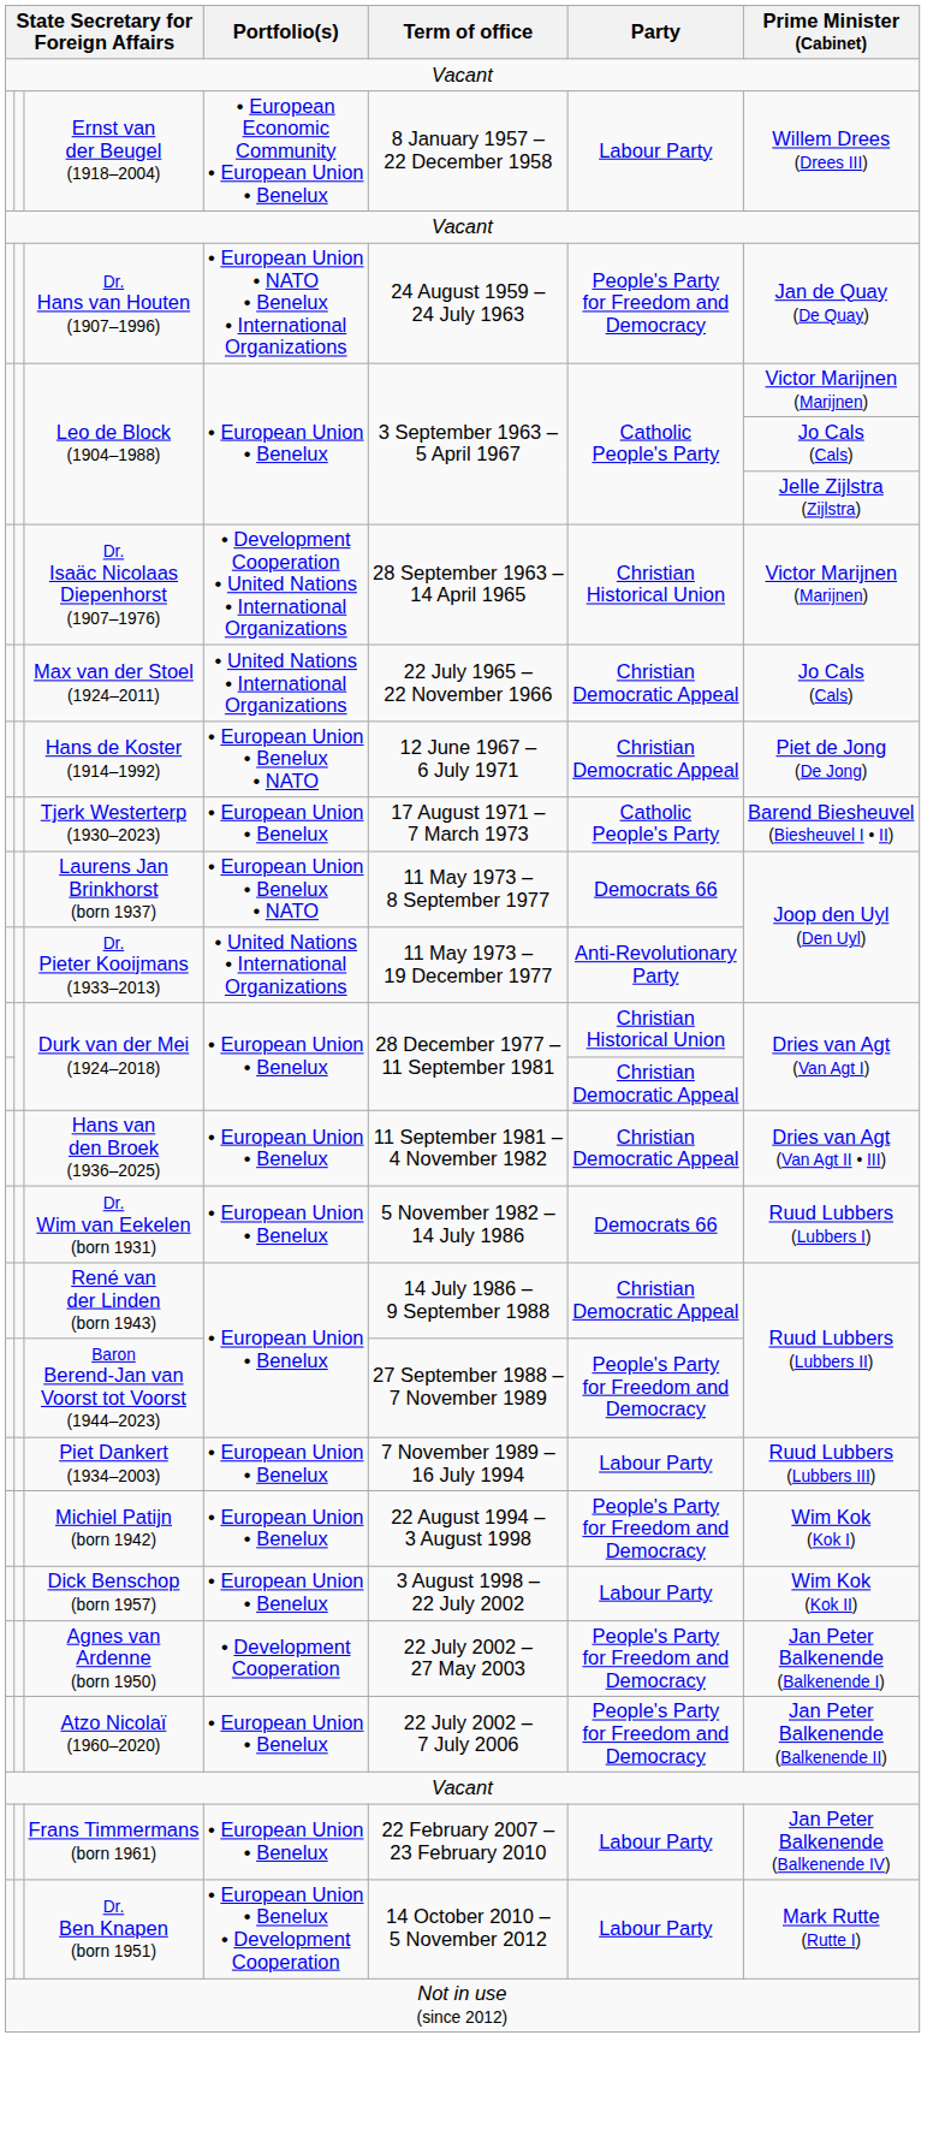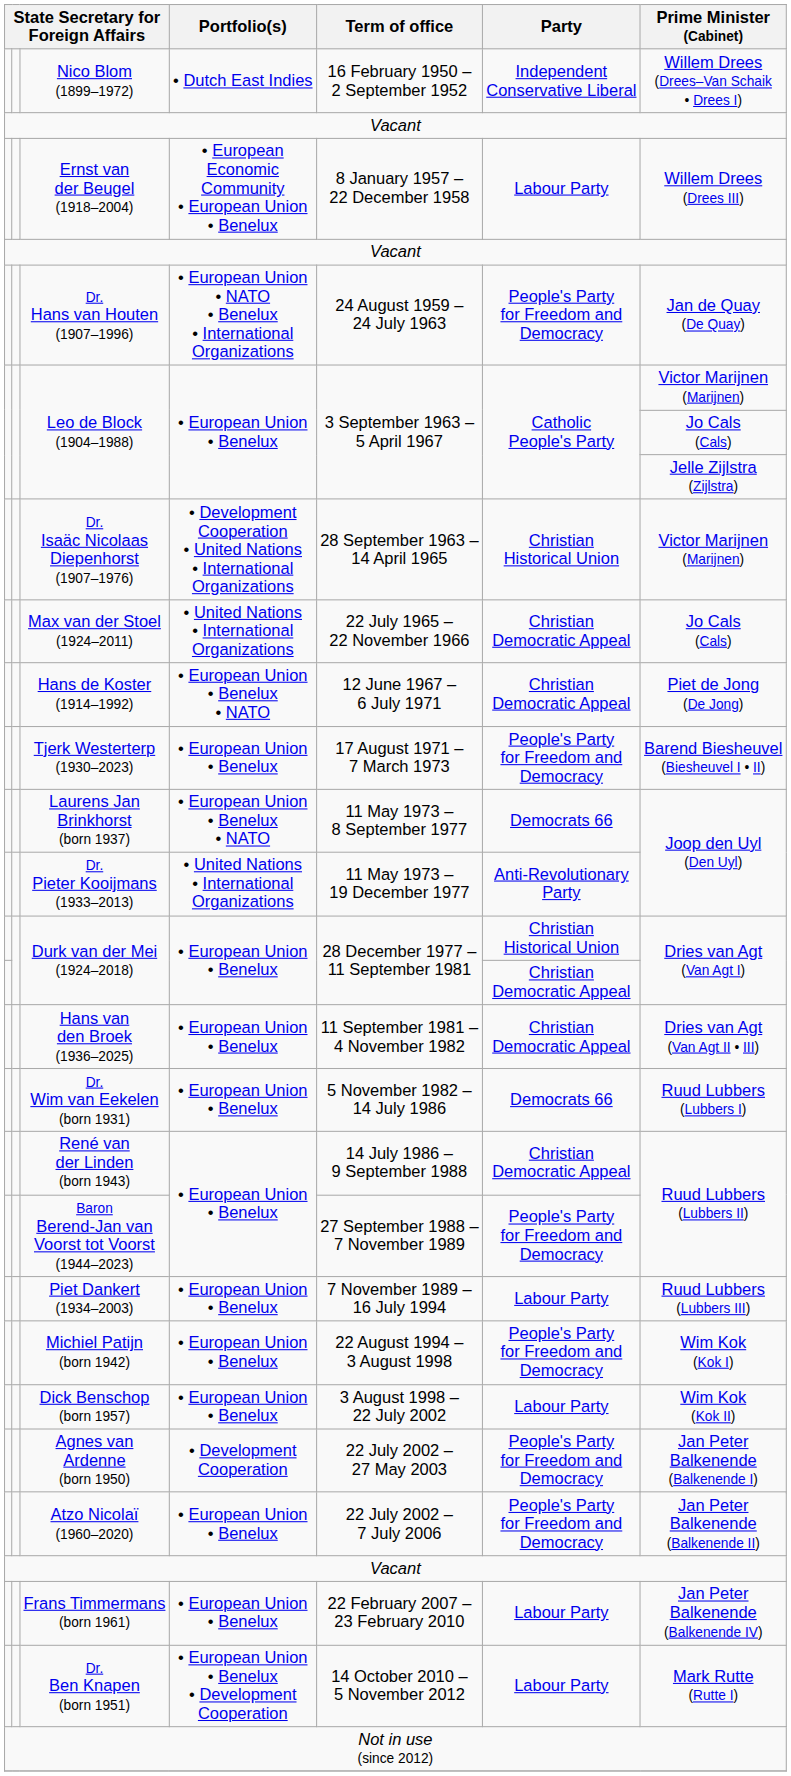+ row: Nico Blom (1899–1972) | • Dutch East Indies | 16 February 1950 – 2 September 1952 | Independent Conservative Liberal | Willem Drees (Drees–Van Schaik • Drees I)
Tjerk Westerterp (1930–2023) | Party: Catholic People's Party -> People's Party for Freedom and Democracy
